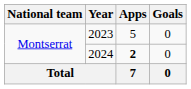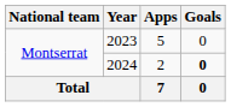2024 | Apps: bold -> normal
2024 | Goals: normal -> bold
